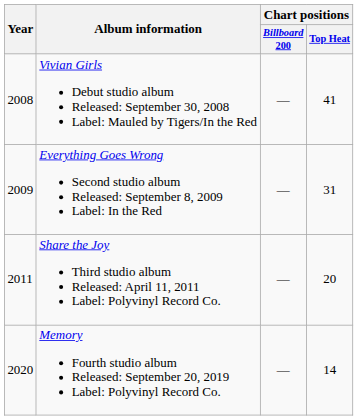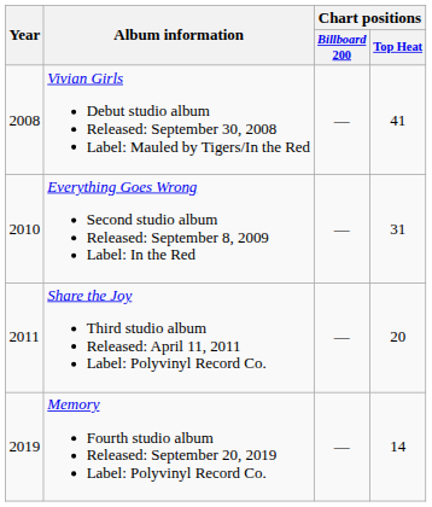row 4 | Year: 2009 -> 2010
row 6 | Year: 2020 -> 2019
